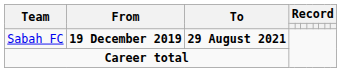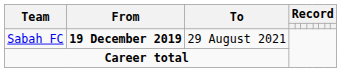Sabah FC | To: bold -> normal
